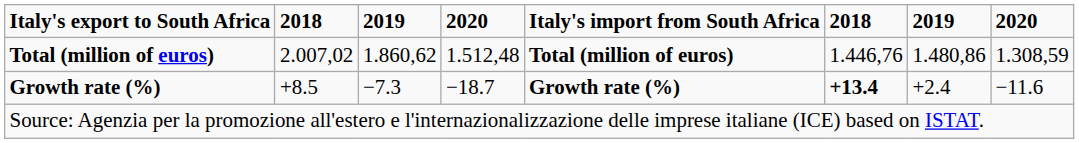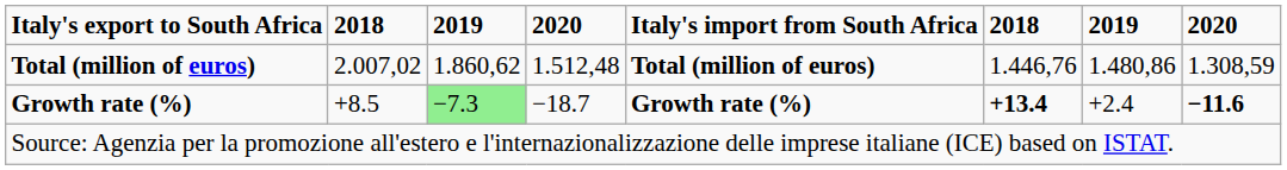row 3 | column 3: no background -> lightgreen background
row 3 | column 8: normal -> bold
